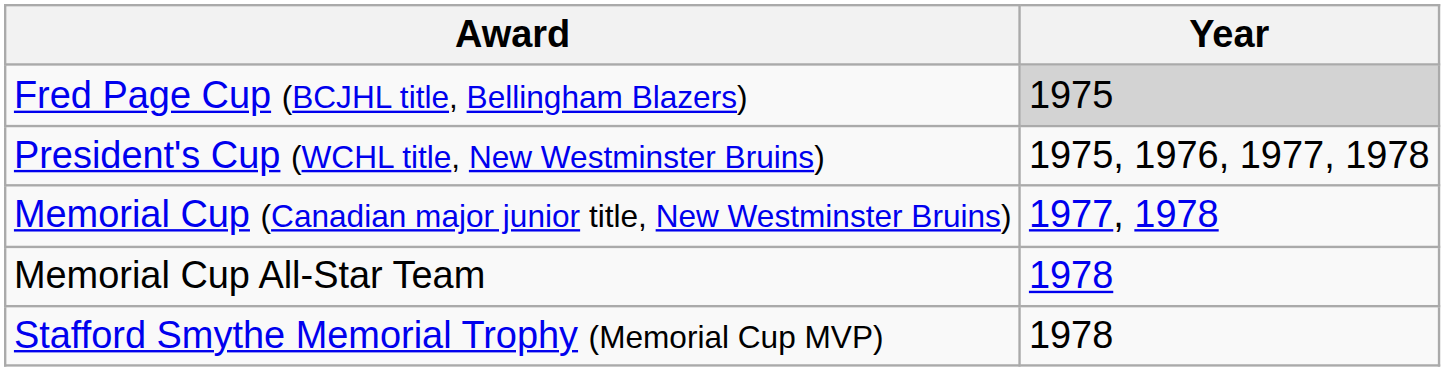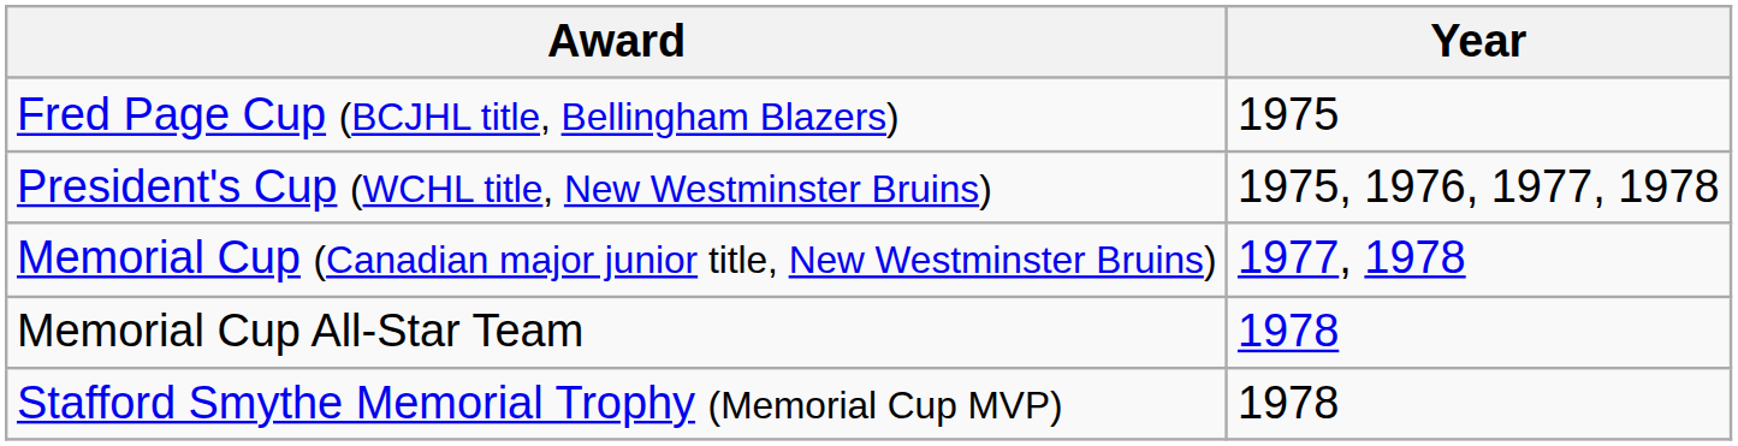Fred Page Cup (BCJHL title, Bellingham Blazers) | Year: lightgrey background -> no background
